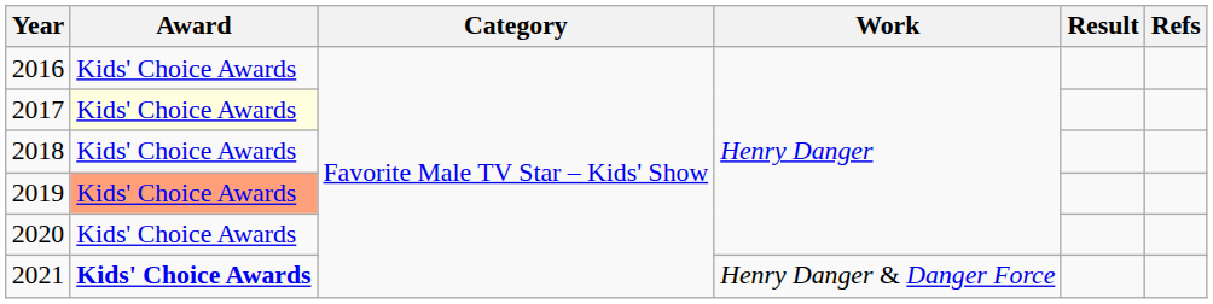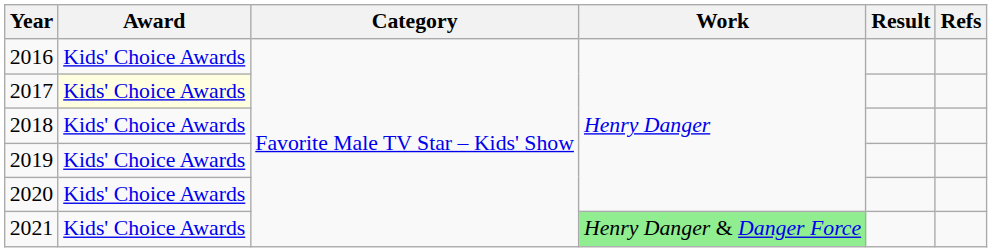2019 | Award: lightsalmon background -> no background
2021 | Award: bold -> normal
2021 | Work: no background -> lightgreen background
